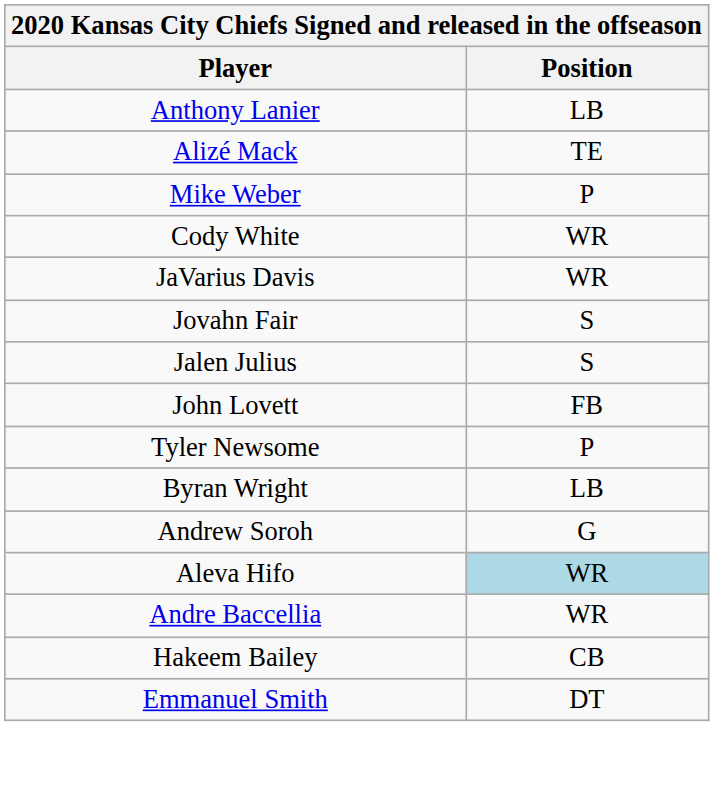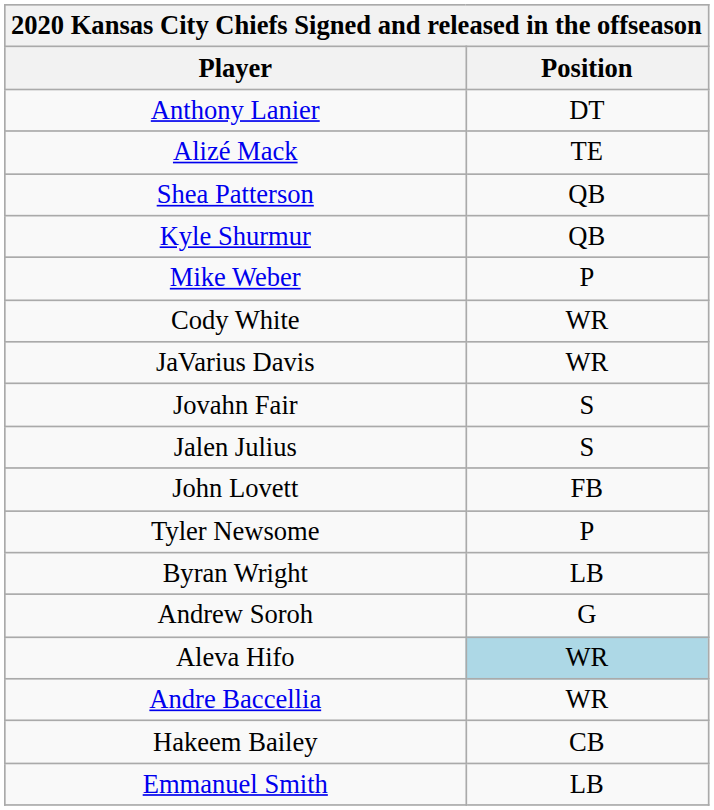Anthony Lanier | Position: LB -> DT
+ row: Shea Patterson | QB
+ row: Kyle Shurmur | QB
Emmanuel Smith | Position: DT -> LB
